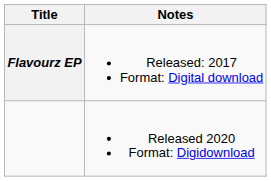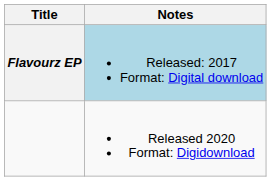Flavourz EP | Notes: no background -> lightblue background
